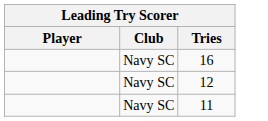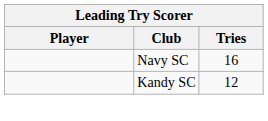12 | Club: Navy SC -> Kandy SC
- row: Navy SC | 11
